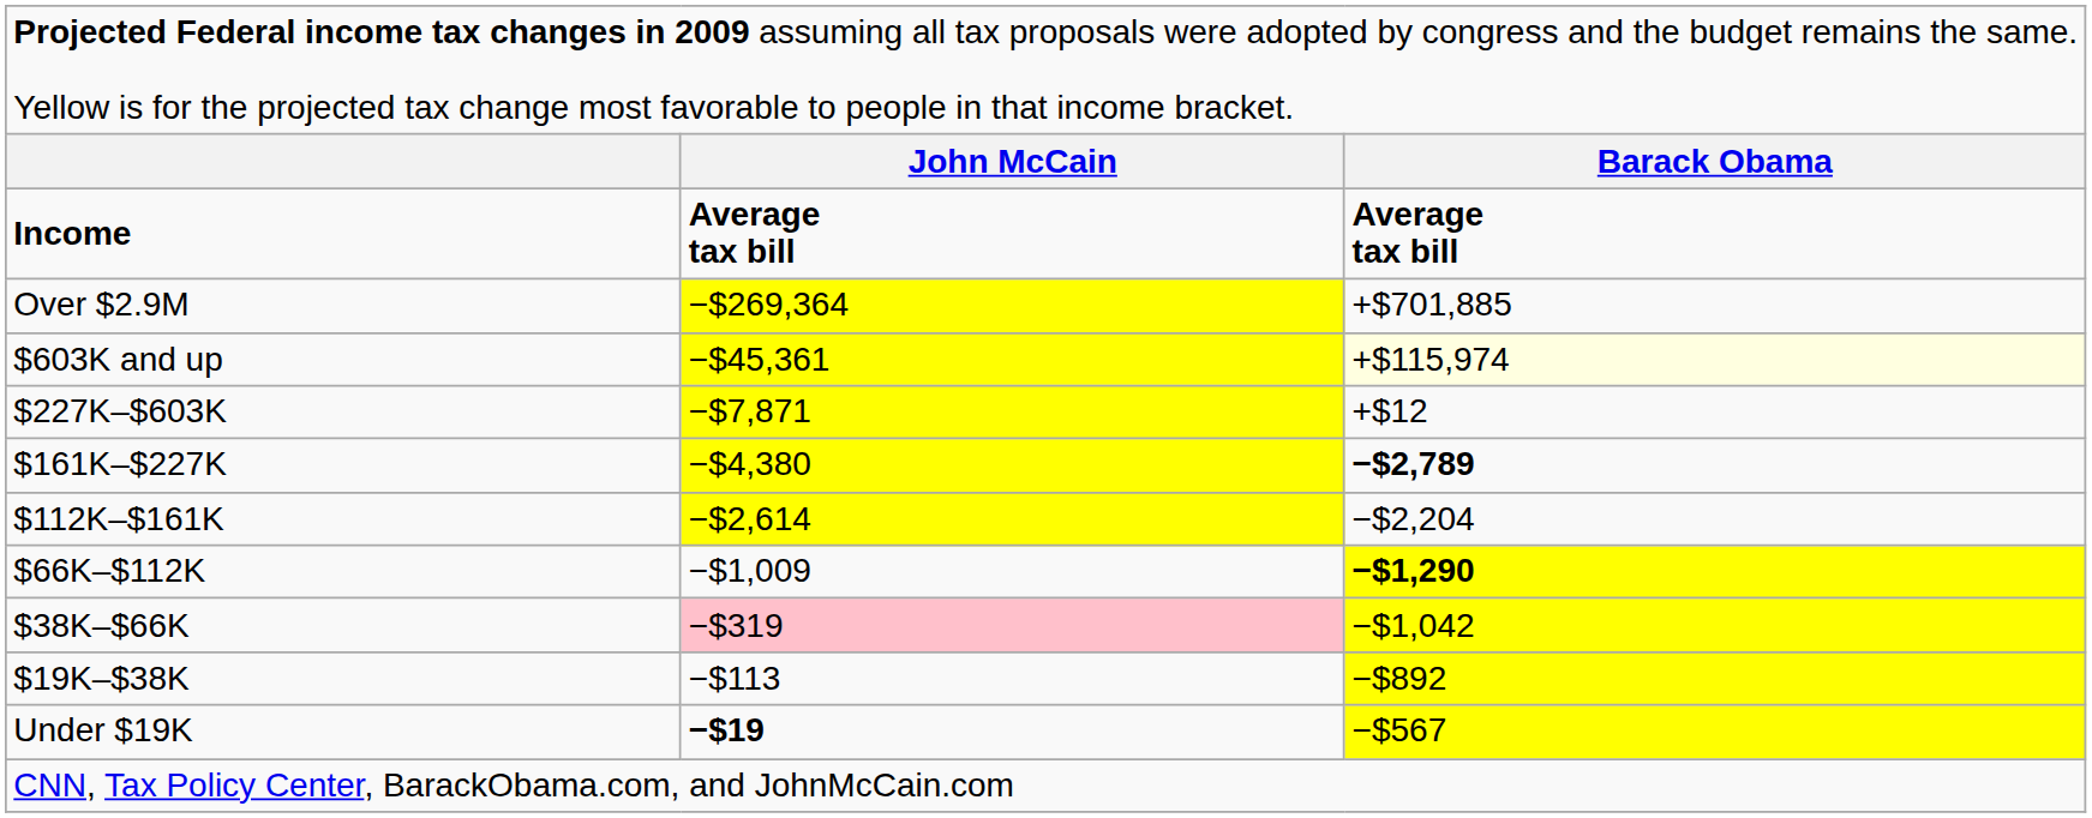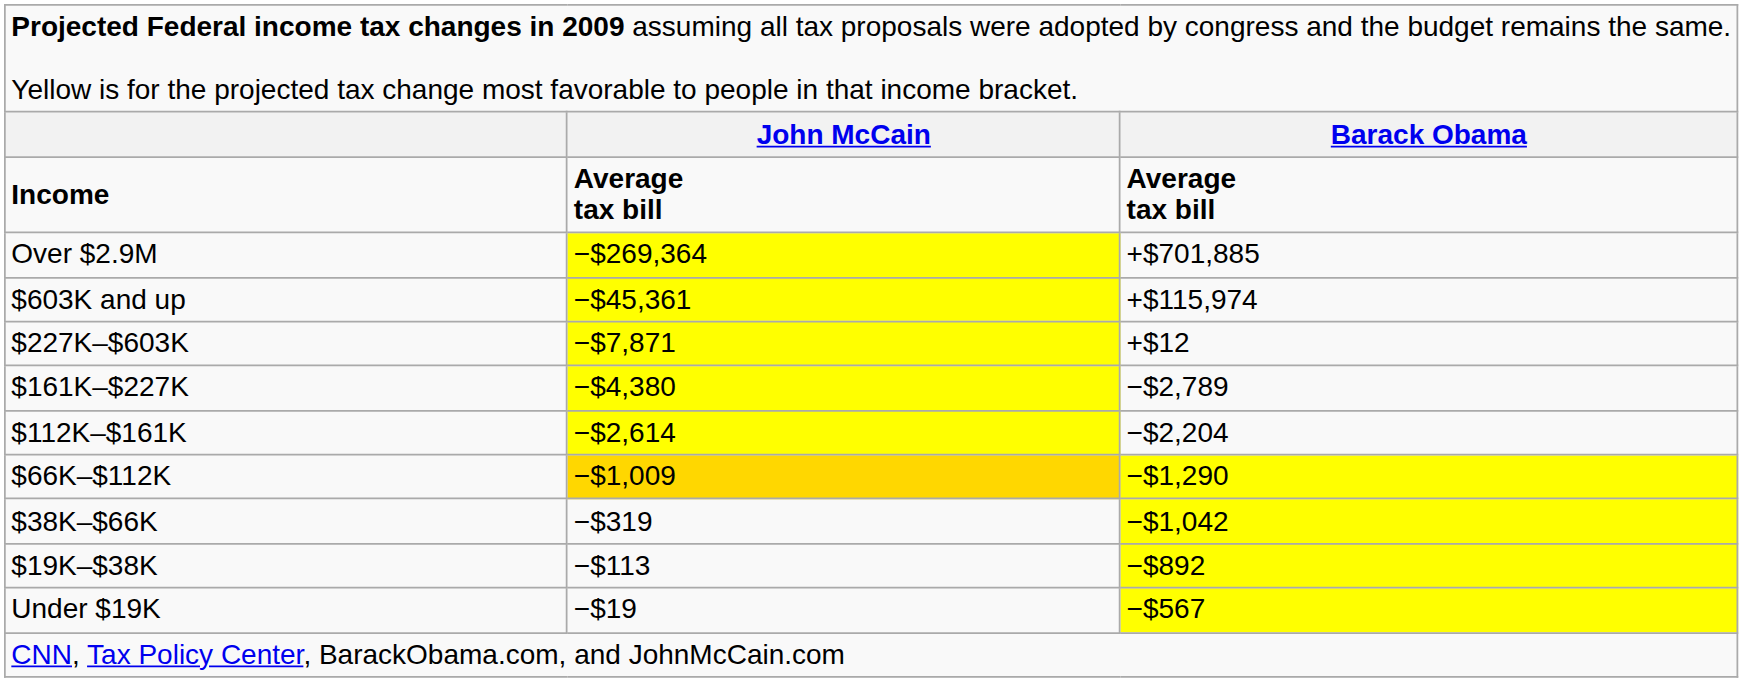$603K and up | column 3: lightyellow background -> no background
$161K–$227K | column 3: bold -> normal
$66K–$112K | column 2: no background -> gold background
$66K–$112K | column 3: bold -> normal
$38K–$66K | column 2: pink background -> no background
Under $19K | column 2: bold -> normal
